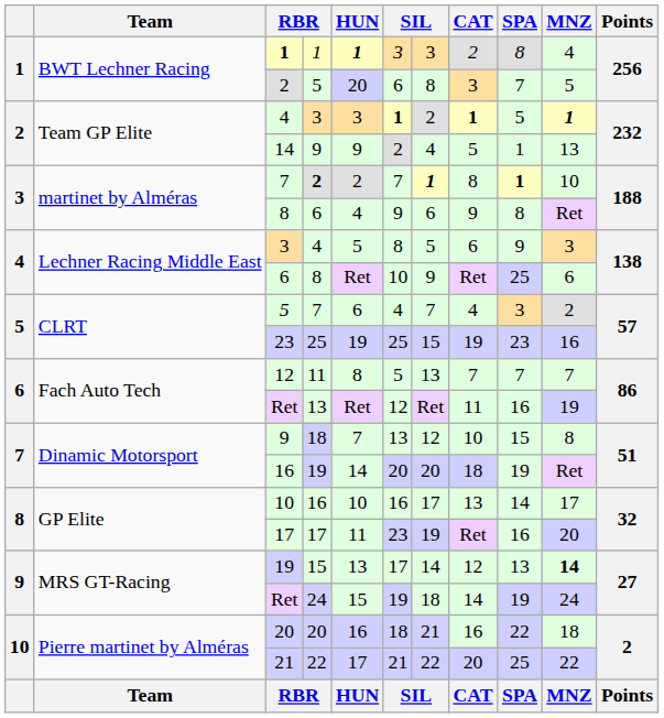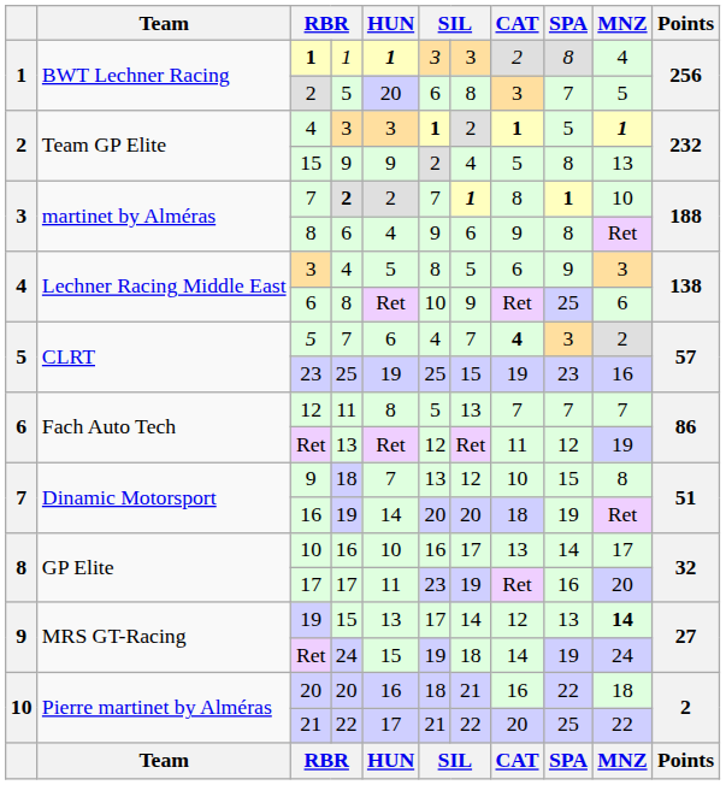row 5 | column 3: 14 -> 15
row 5 | SPA: 1 -> 8
row 10 | CAT: normal -> bold
row 13 | SPA: 16 -> 12
